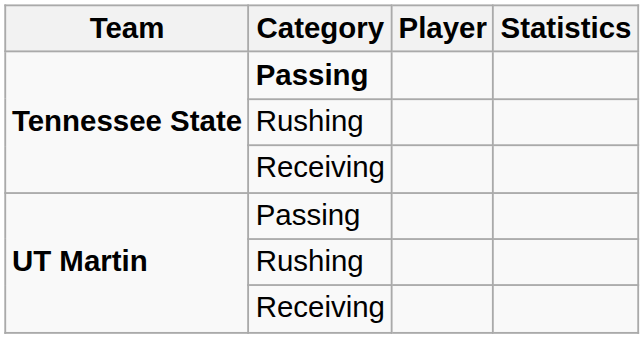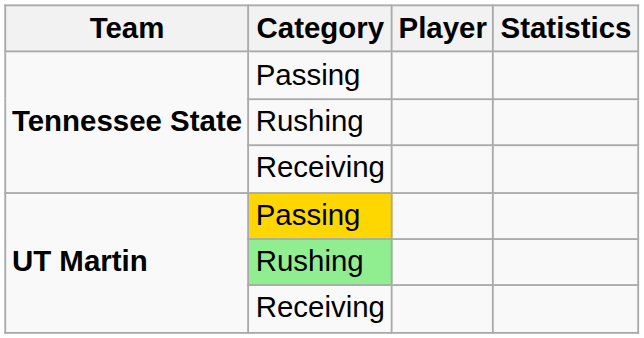Tennessee State / Passing | Category: bold -> normal
UT Martin / Passing | Category: no background -> gold background
UT Martin / Rushing | Category: no background -> lightgreen background
